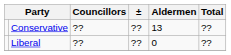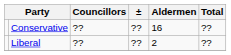Conservative | Aldermen: 13 -> 16
Liberal | Aldermen: 0 -> 2
